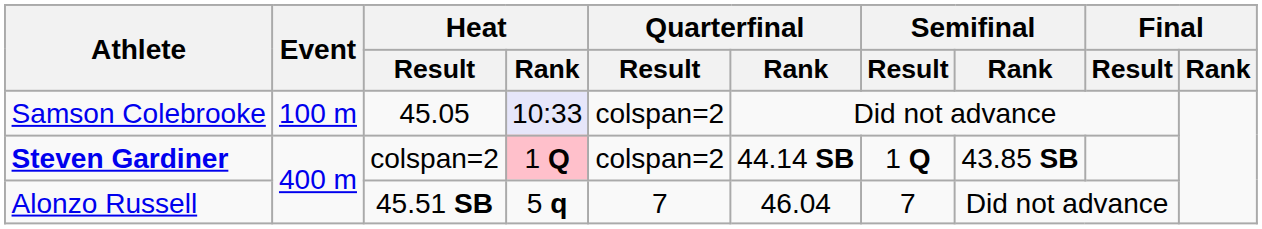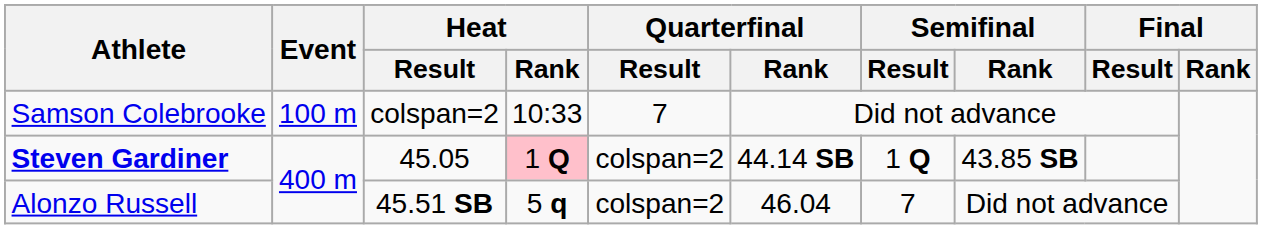Samson Colebrooke | Heat / Result: 45.05 -> colspan=2
Samson Colebrooke | Heat / Rank: lavender background -> no background
Samson Colebrooke | Quarterfinal / Result: colspan=2 -> 7
Steven Gardiner | Heat / Result: colspan=2 -> 45.05
Alonzo Russell | Quarterfinal / Result: 7 -> colspan=2
